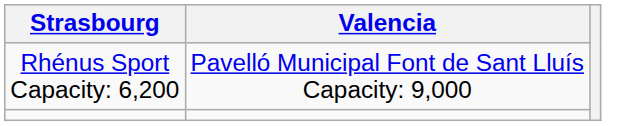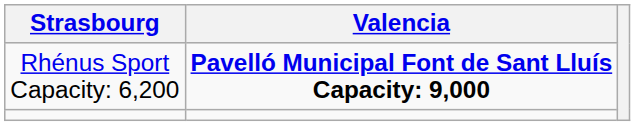Rhénus Sport Capacity: 6,200 | Valencia: normal -> bold
